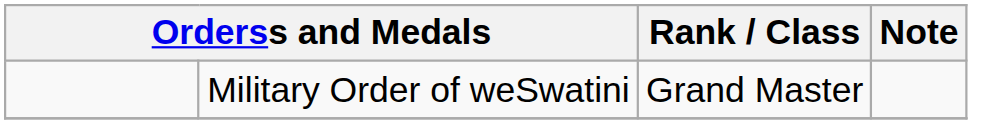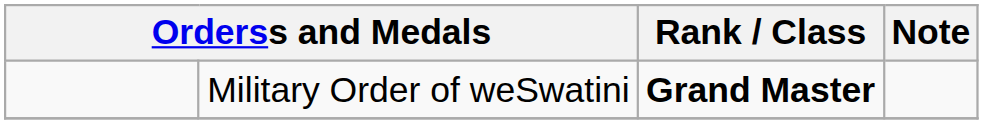Military Order of weSwatini | Rank / Class: normal -> bold
